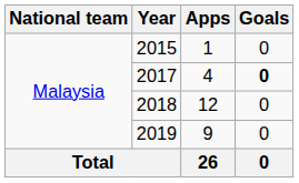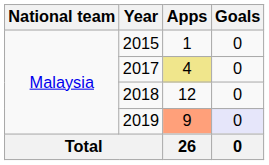2017 | Apps: no background -> khaki background
2017 | Goals: bold -> normal
2019 | Apps: no background -> lightsalmon background
2019 | Goals: no background -> lavender background
